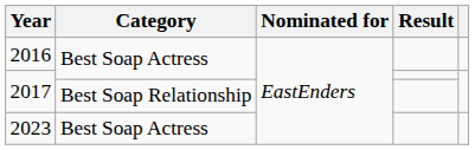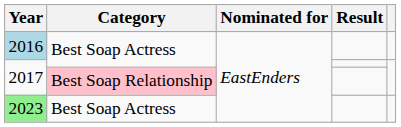2016 | Year: no background -> lightblue background
2017 / Best Soap Relationship | Category: no background -> pink background
2023 | Year: no background -> lightgreen background
